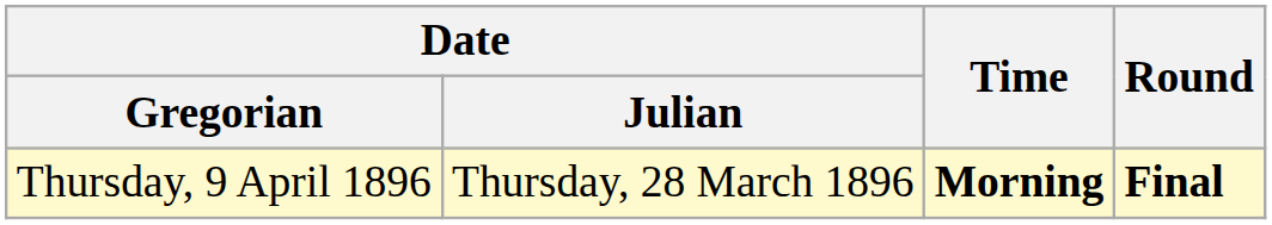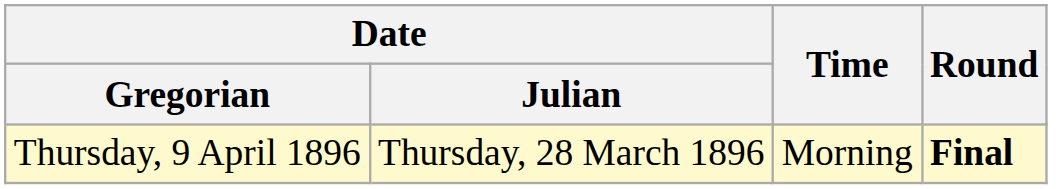Thursday, 9 April 1896 | Time: bold -> normal
